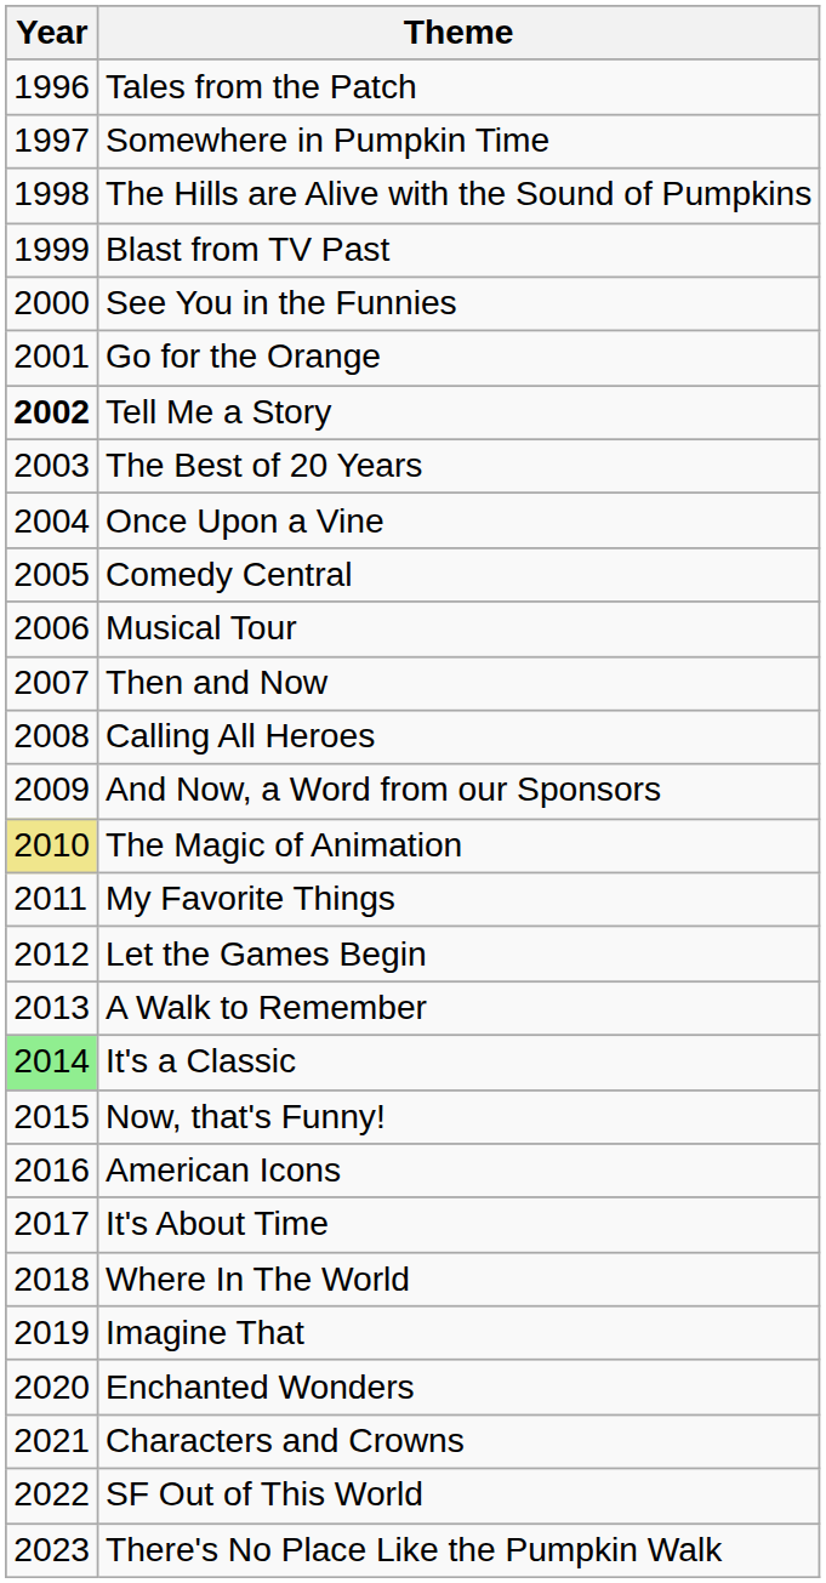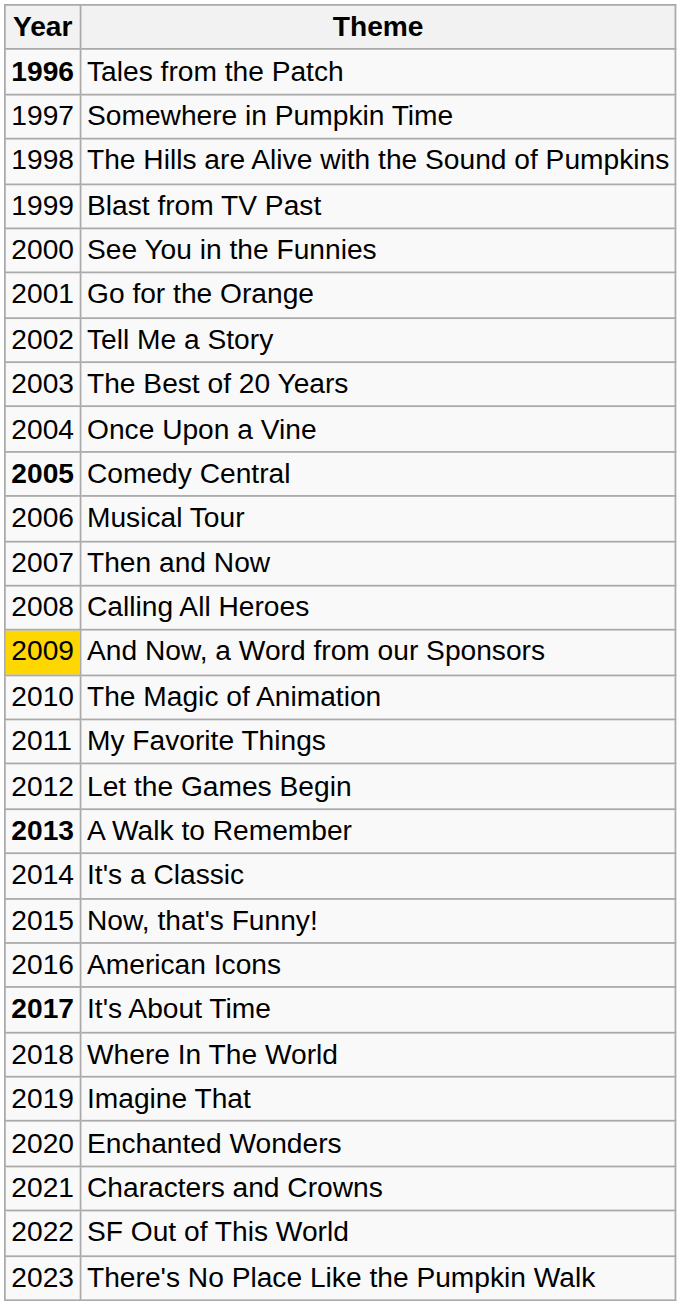Tales from the Patch | Year: normal -> bold
Tell Me a Story | Year: bold -> normal
Comedy Central | Year: normal -> bold
And Now, a Word from our Sponsors | Year: no background -> gold background
The Magic of Animation | Year: khaki background -> no background
A Walk to Remember | Year: normal -> bold
It's a Classic | Year: lightgreen background -> no background
It's About Time | Year: normal -> bold
